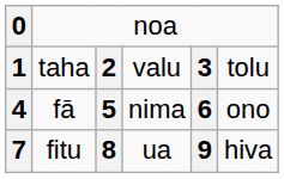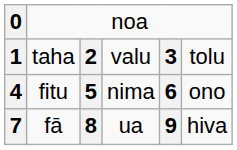4 | column 2: fā -> fitu
7 | column 2: fitu -> fā
